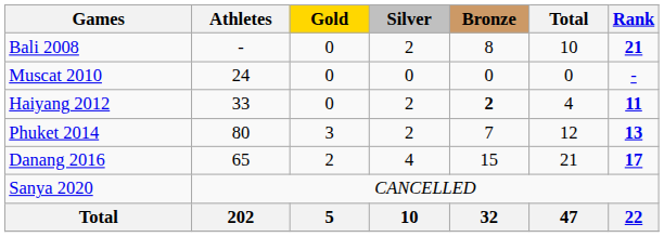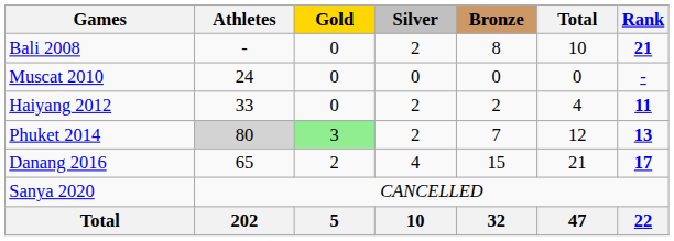Haiyang 2012 | Bronze: bold -> normal
Phuket 2014 | Athletes: no background -> lightgrey background
Phuket 2014 | Gold: no background -> lightgreen background
